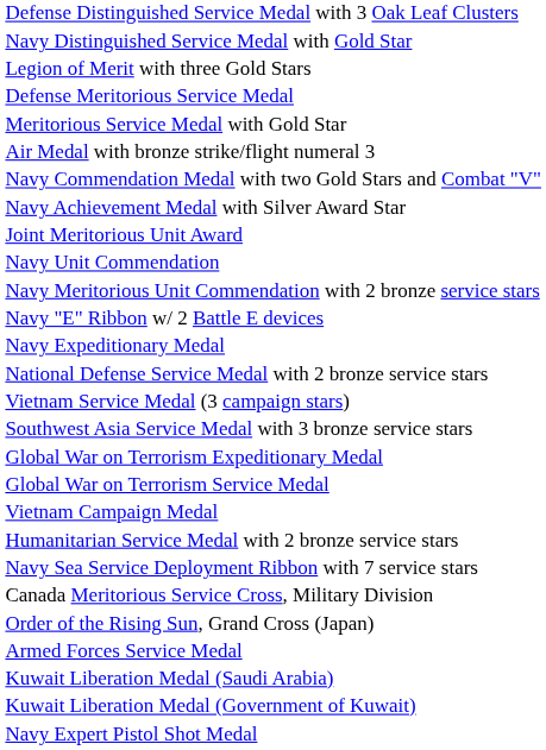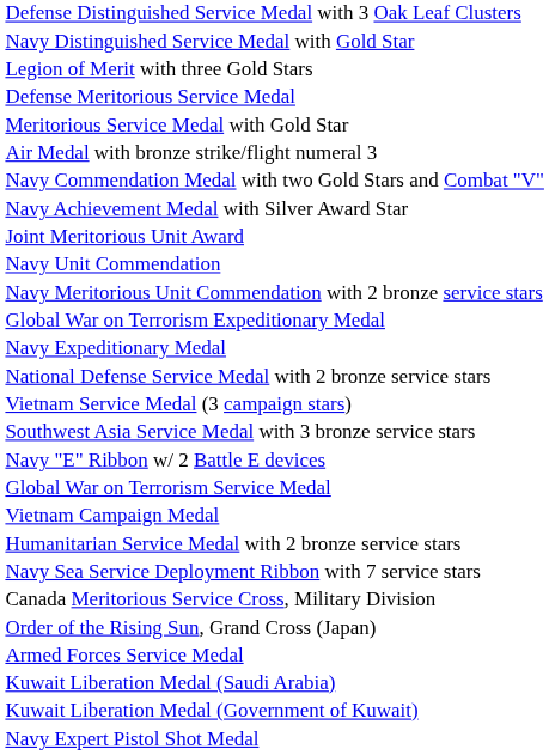row 12 | column 1: Navy "E" Ribbon w/ 2 Battle E devices -> Global War on Terrorism Expeditionary Medal
row 17 | column 1: Global War on Terrorism Expeditionary Medal -> Navy "E" Ribbon w/ 2 Battle E devices
